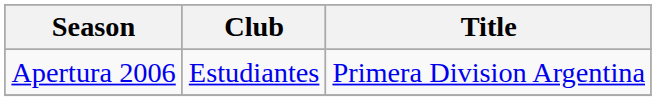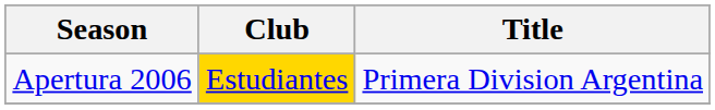Apertura 2006 | Club: no background -> gold background
